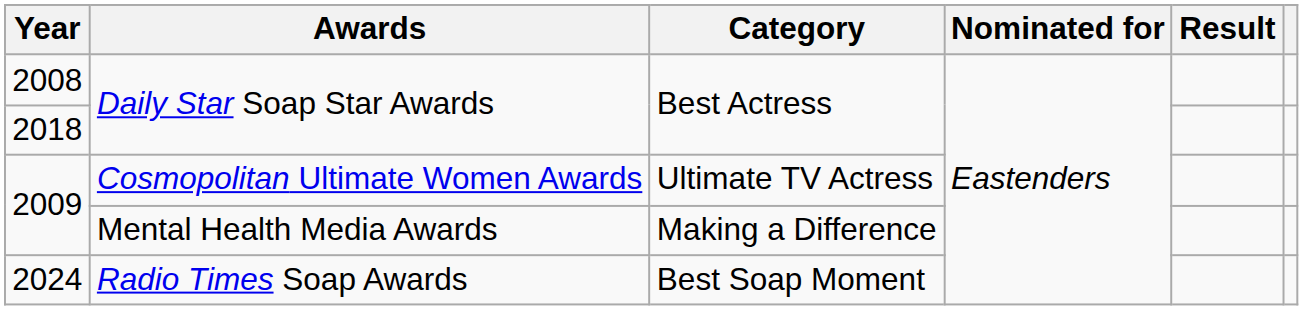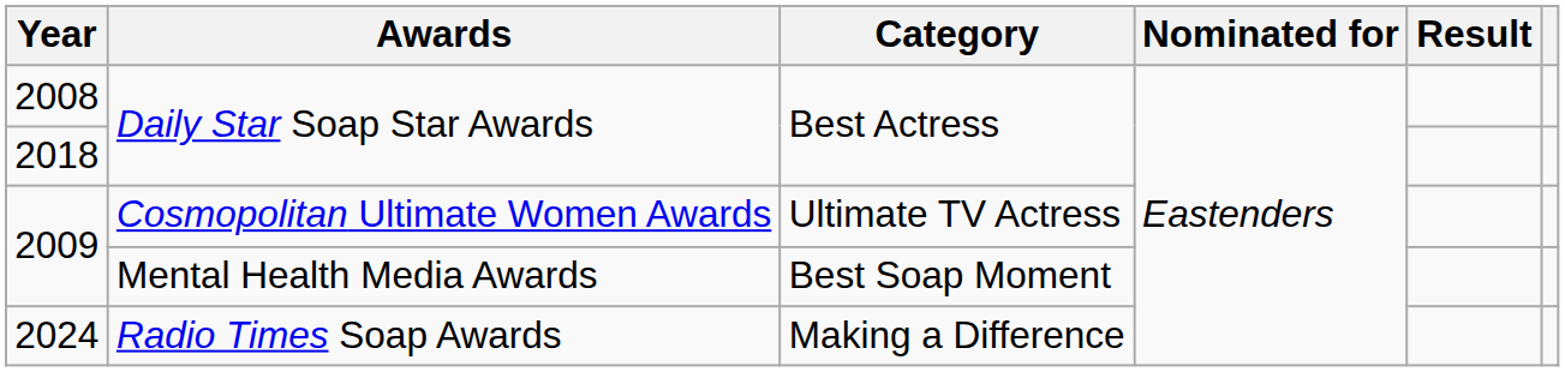2009 / Mental Health Media Awards | Category: Making a Difference -> Best Soap Moment
2024 | Category: Best Soap Moment -> Making a Difference
